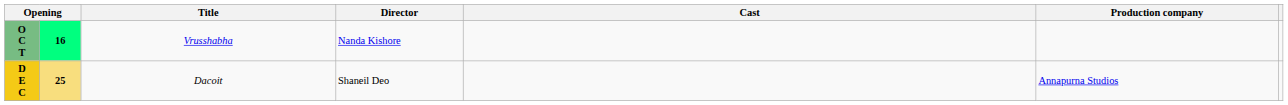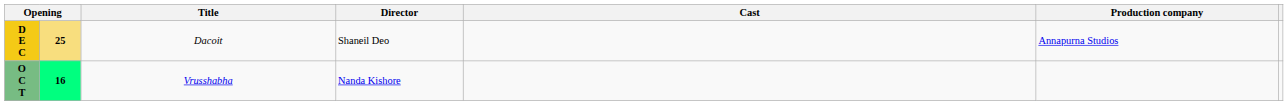rows swapped: O C T <-> D E C
